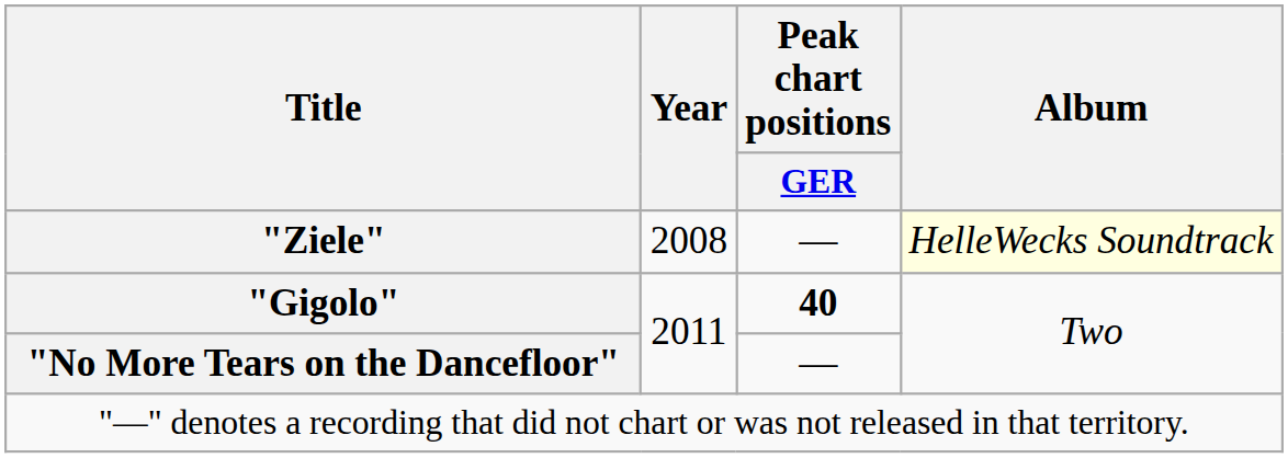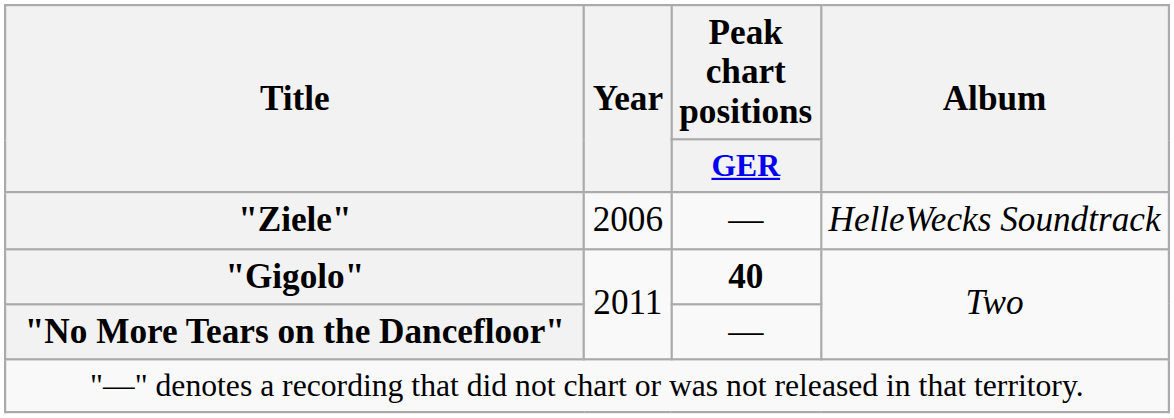"Ziele" | Year: 2008 -> 2006
"Ziele" | Album: lightyellow background -> no background
